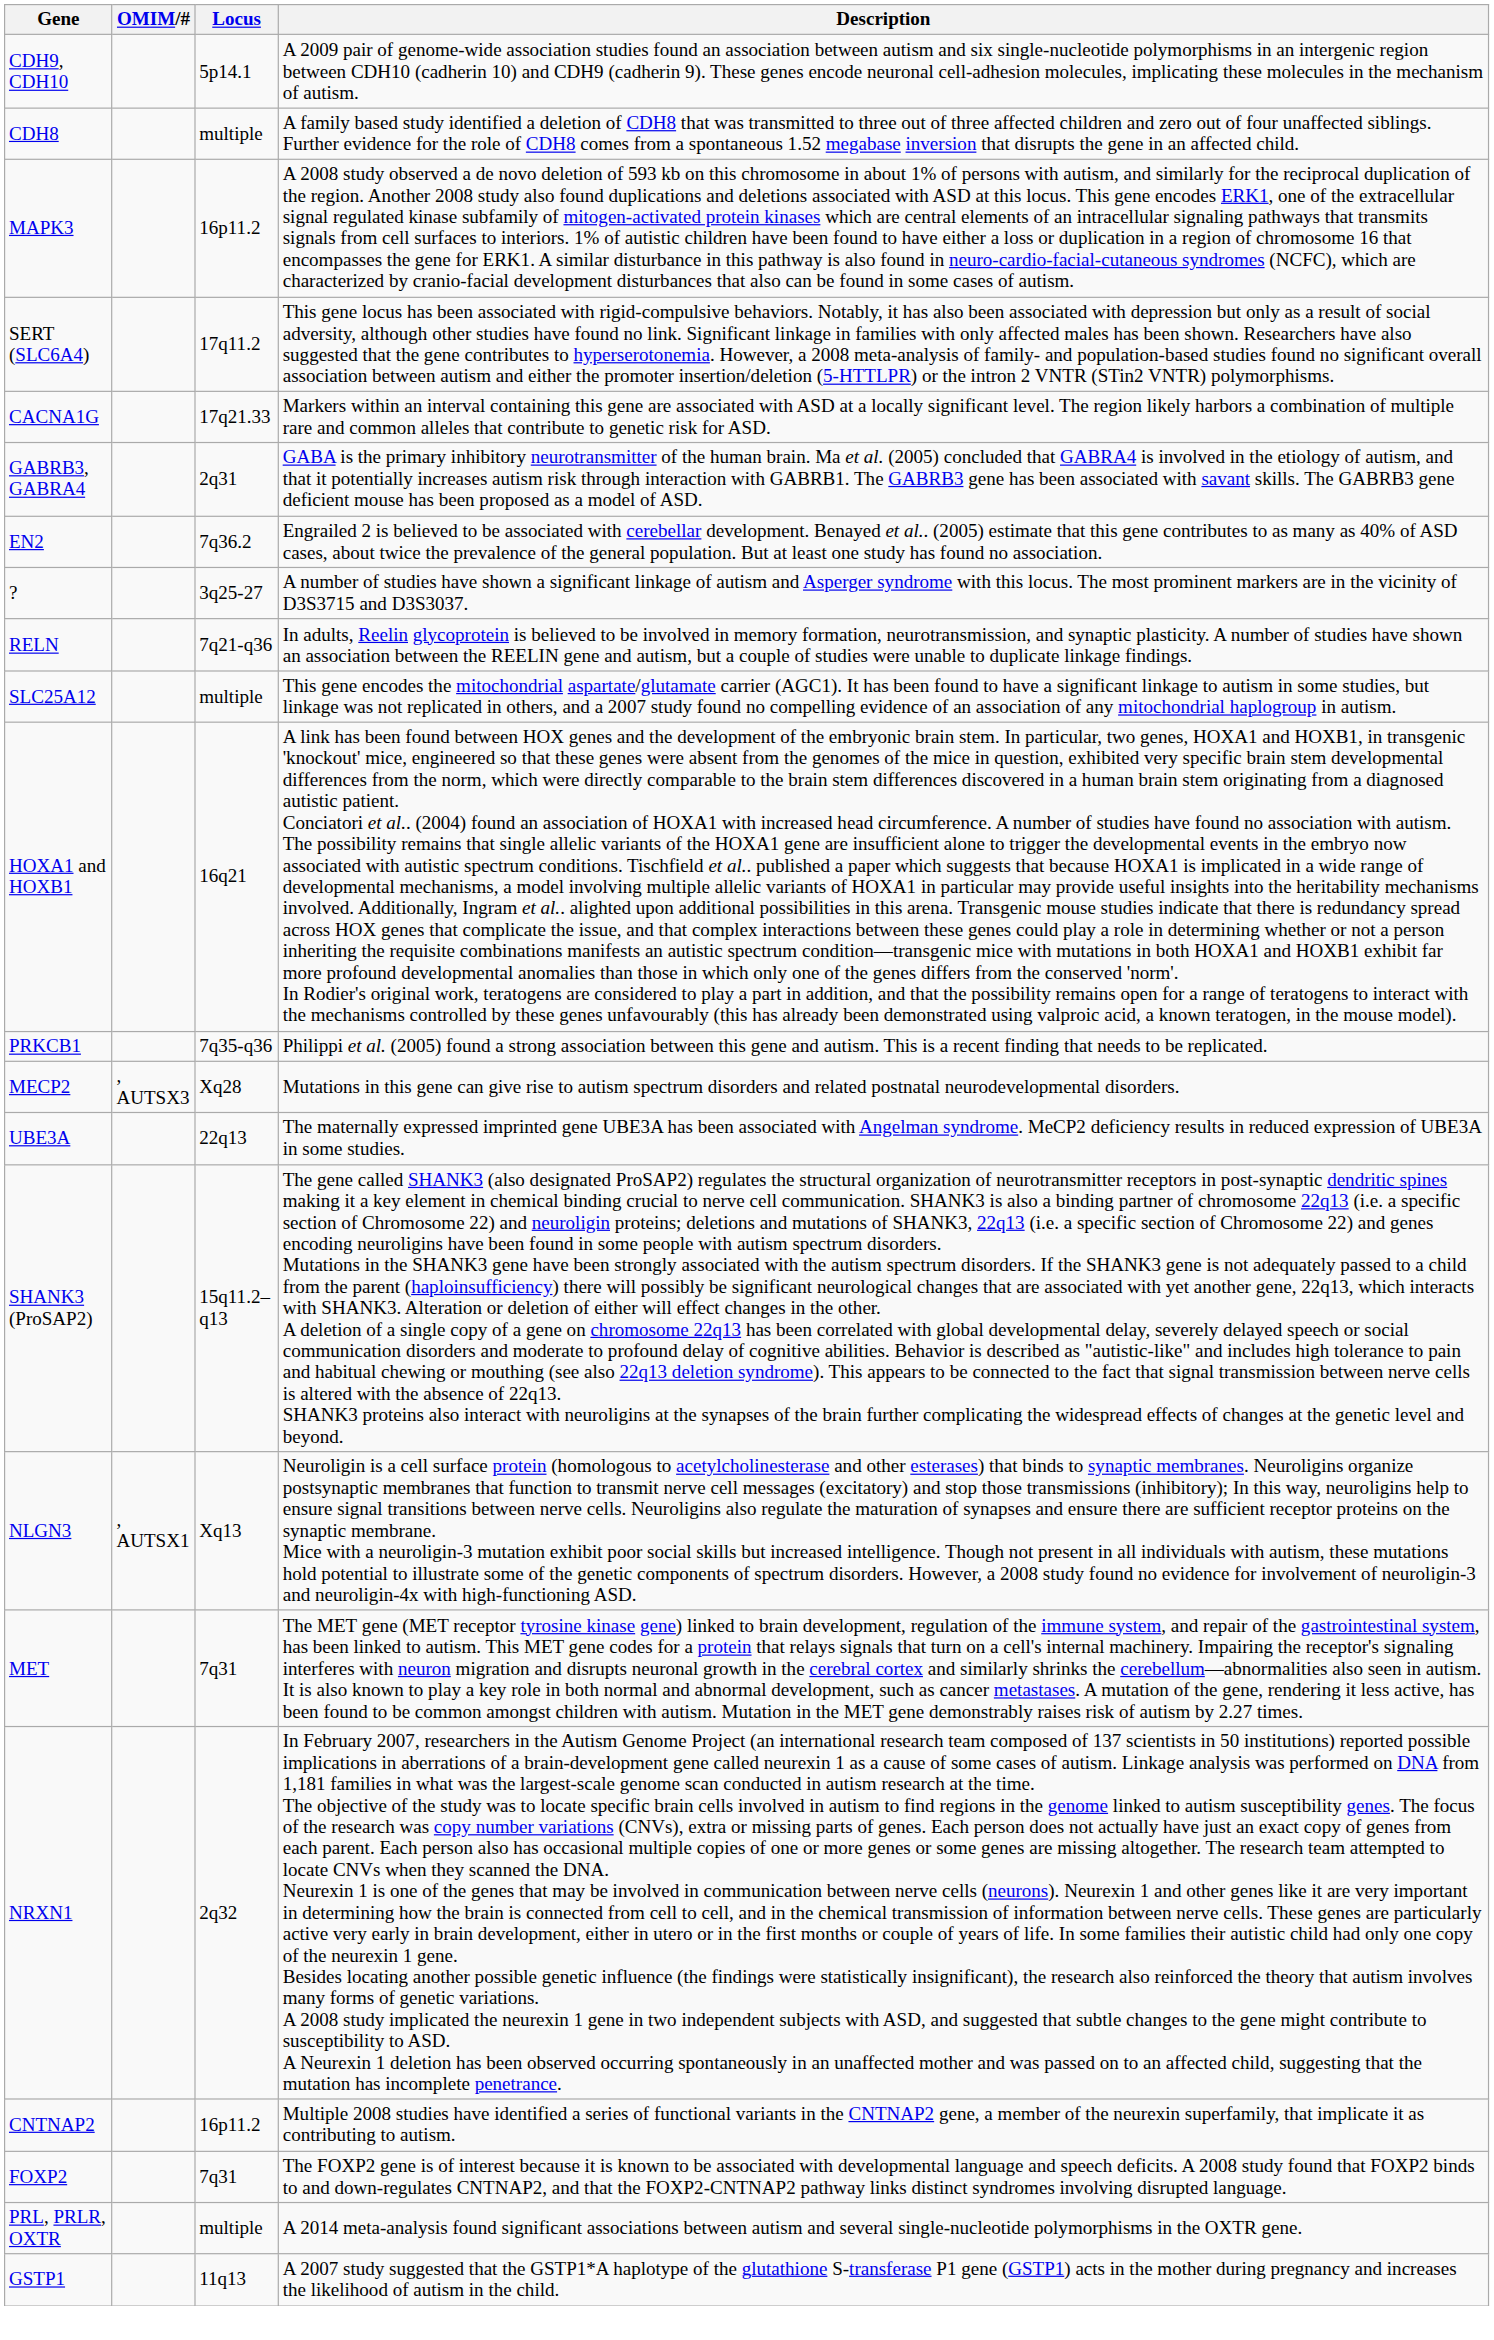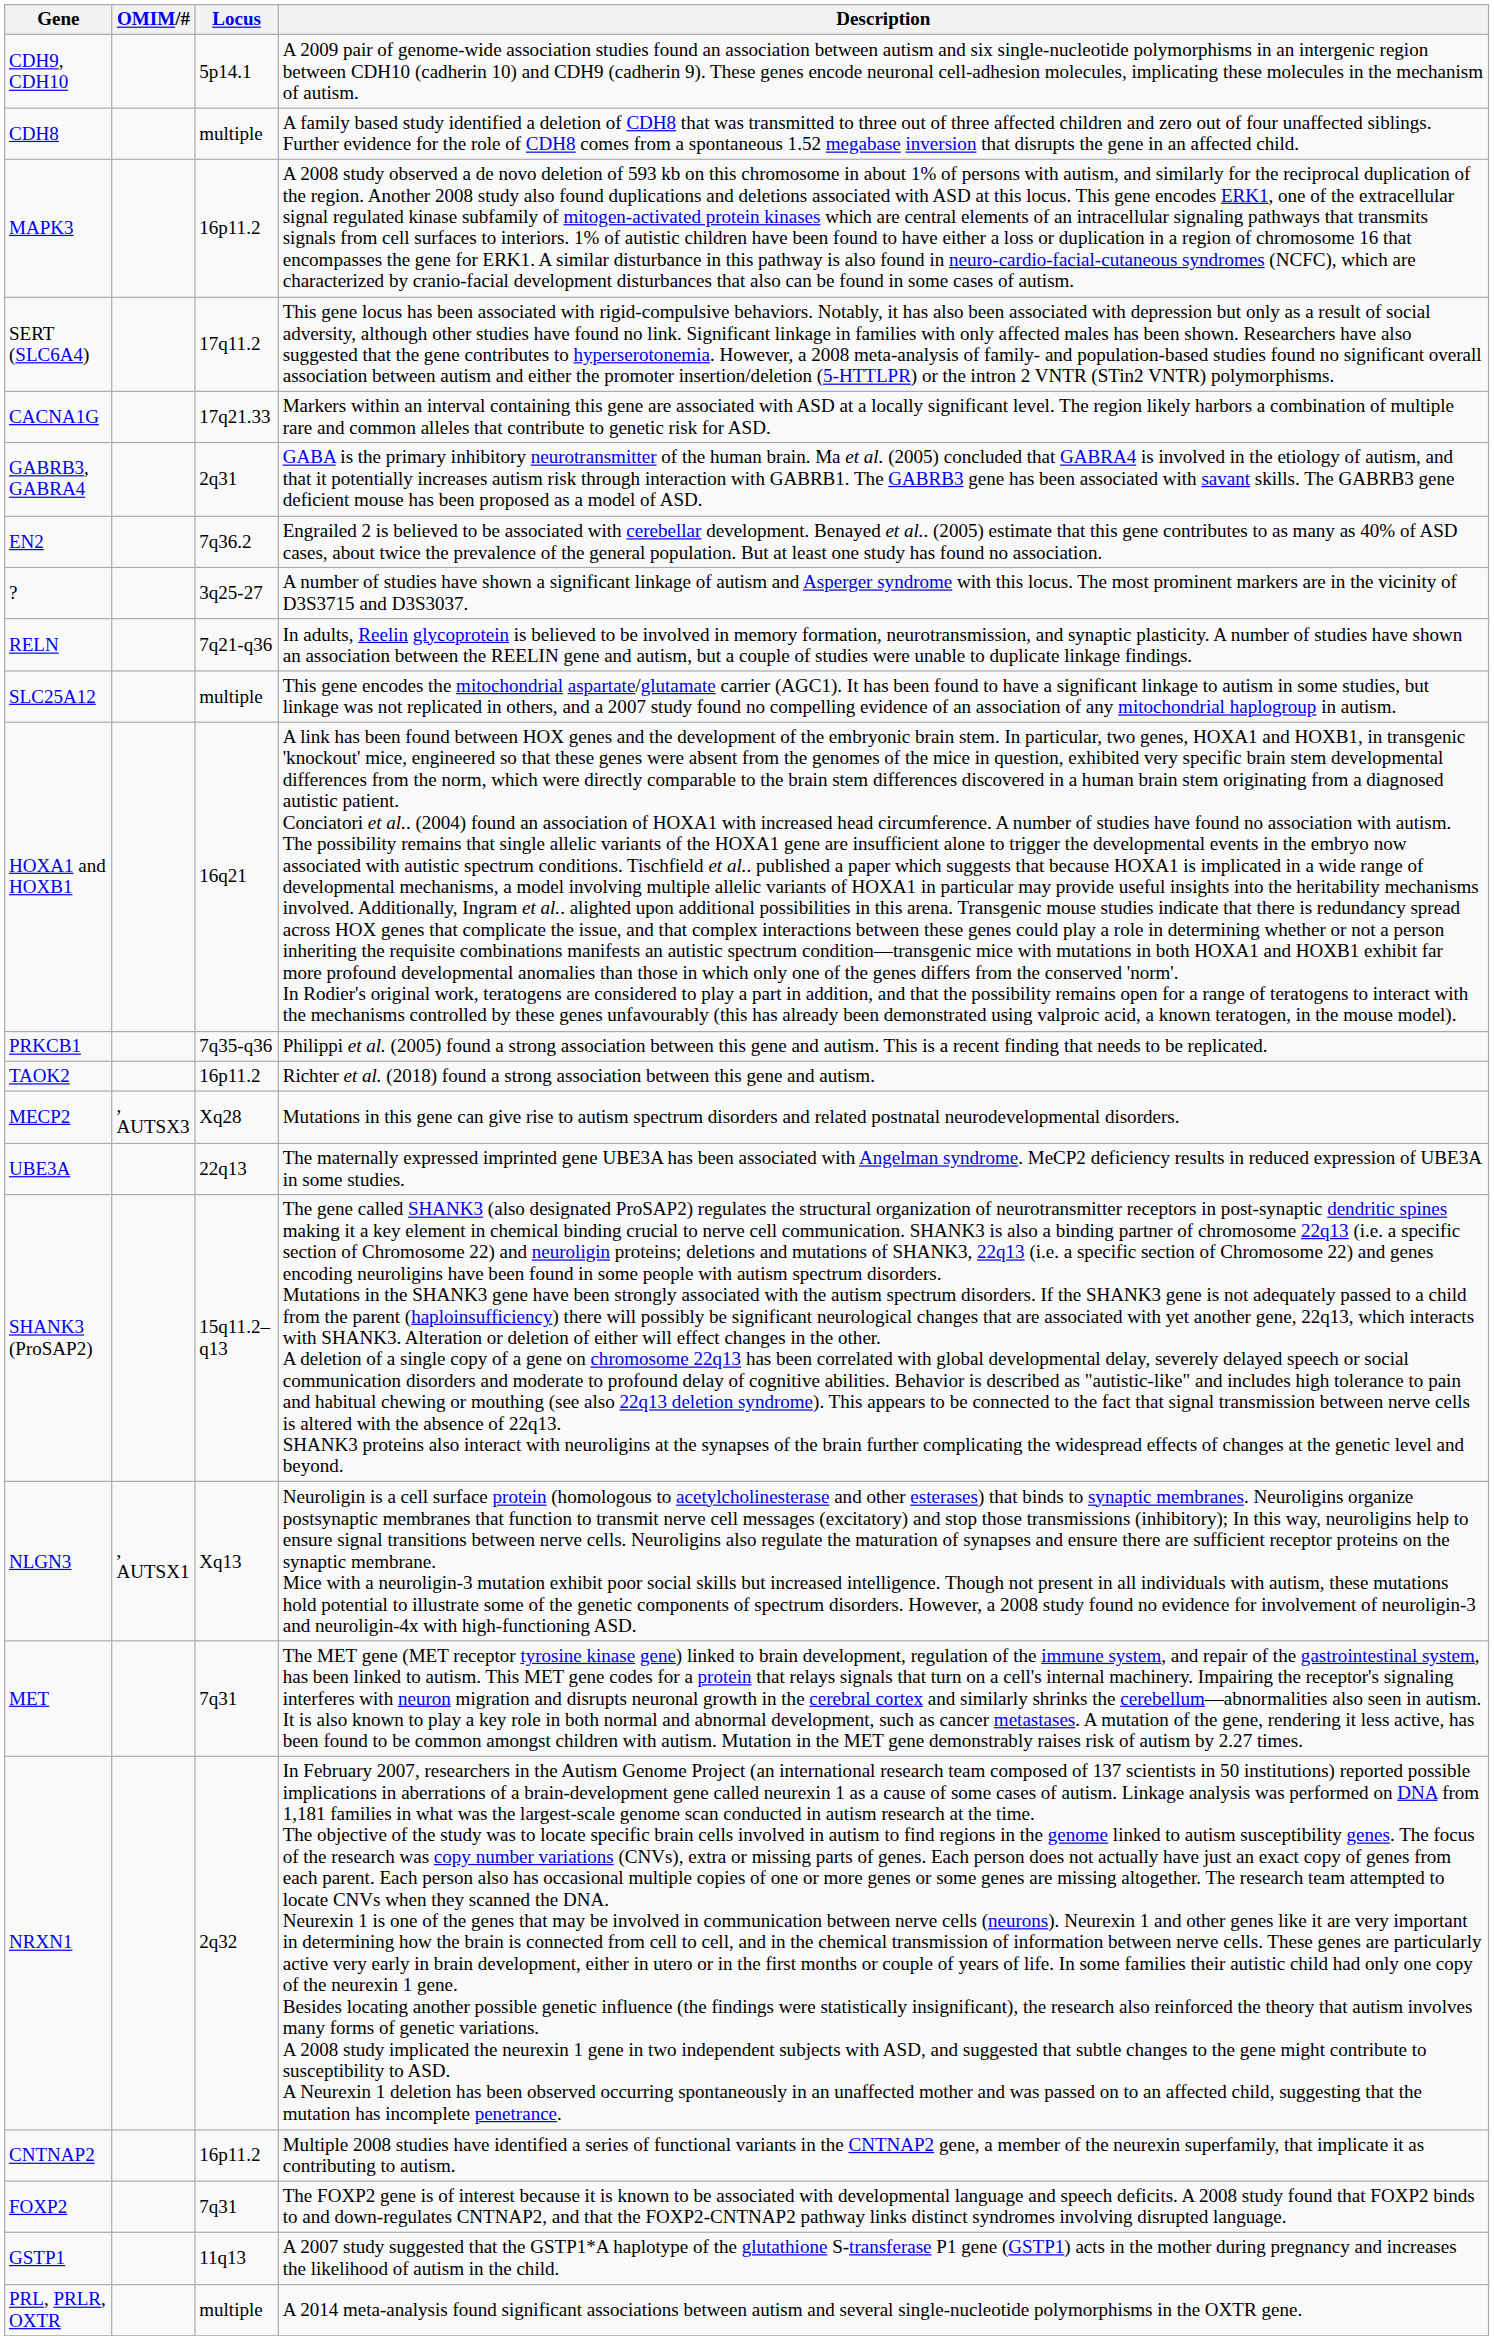+ row: TAOK2 | 16p11.2 | Richter et al. (2018) found a strong association between this gene and autism.
rows swapped: GSTP1 <-> PRL, PRLR, OXTR
